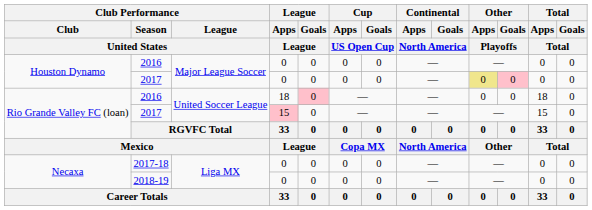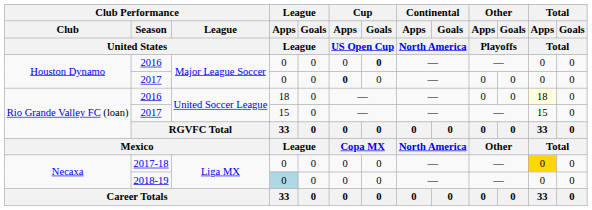Houston Dynamo / 2016 | Cup / Goals / US Open Cup: normal -> bold
Houston Dynamo / 2017 | Cup / Apps / US Open Cup: normal -> bold
Houston Dynamo / 2017 | Other / Apps / Playoffs: khaki background -> no background
Houston Dynamo / 2017 | Other / Goals / Playoffs: pink background -> no background
Rio Grande Valley FC (loan) / 2016 | League / Goals / League: pink background -> no background
Rio Grande Valley FC (loan) / 2016 | Total / Apps / Total: no background -> lightyellow background
Rio Grande Valley FC (loan) / 2017 | League / Apps / League: pink background -> no background
2017-18 | Total / Apps / Total: no background -> gold background
2018-19 | League / Apps / League: no background -> lightblue background
